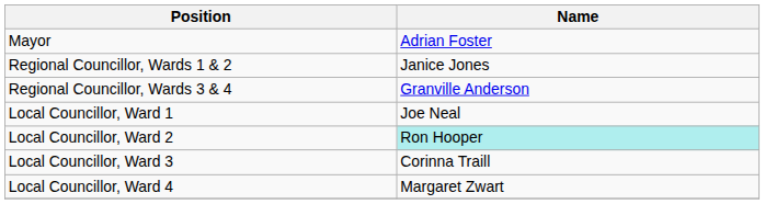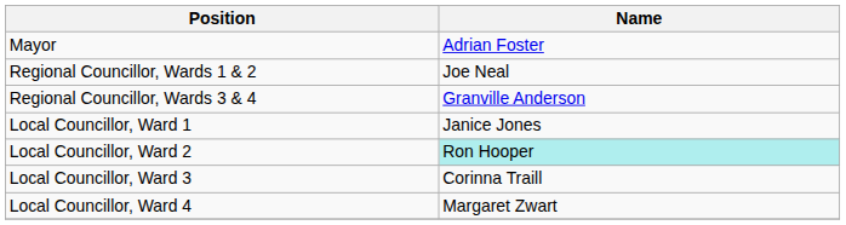Regional Councillor, Wards 1 & 2 | Name: Janice Jones -> Joe Neal
Local Councillor, Ward 1 | Name: Joe Neal -> Janice Jones
